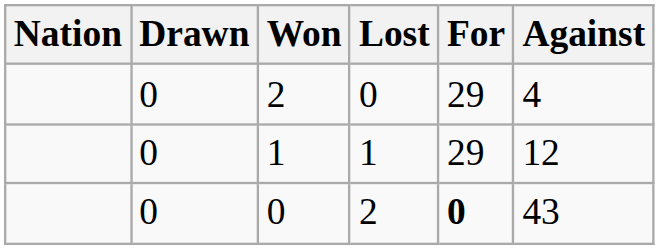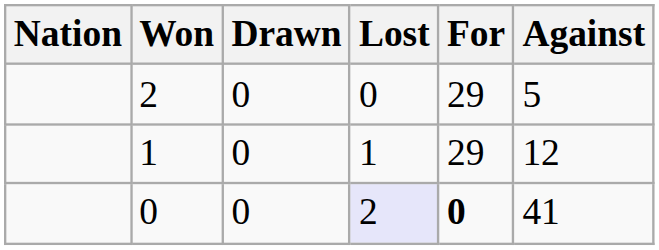columns swapped: Won <-> Drawn
row 2 | Against: 4 -> 5
row 4 | Lost: no background -> lavender background
row 4 | Against: 43 -> 41
